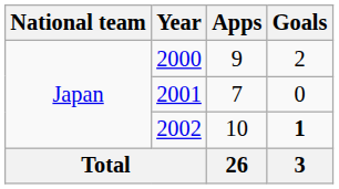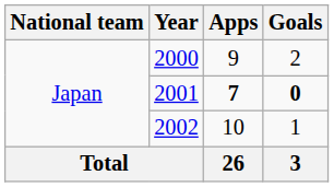2001 | Apps: normal -> bold
2001 | Goals: normal -> bold
2002 | Goals: bold -> normal
